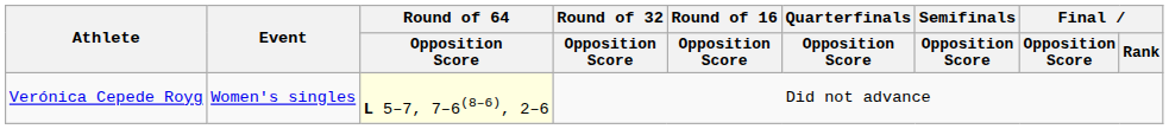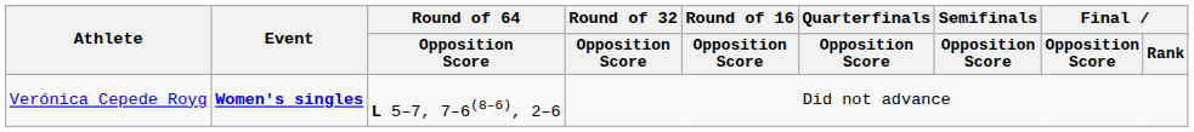Verónica Cepede Royg | Event: normal -> bold
Verónica Cepede Royg | Round of 64 / Opposition Score: lightyellow background -> no background
